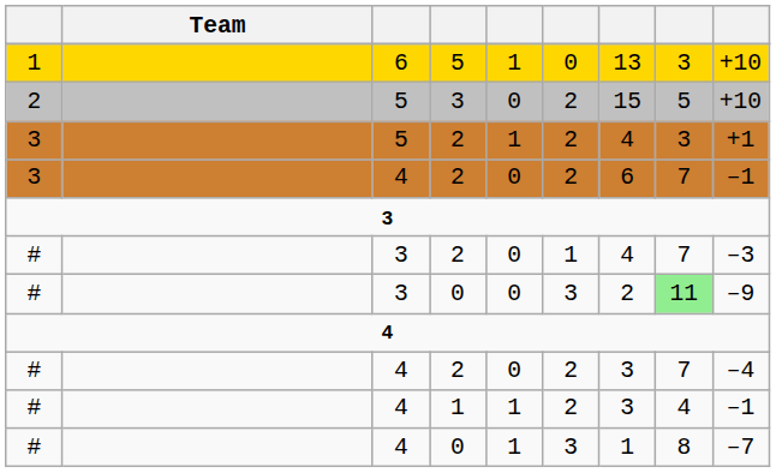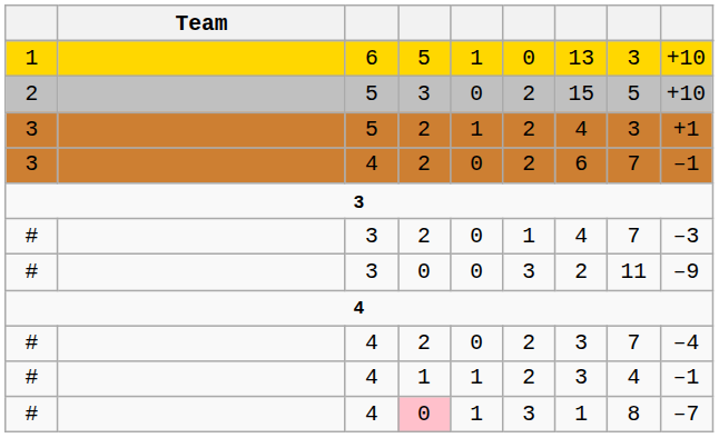row 8 | column 8: lightgreen background -> no background
row 12 | column 4: no background -> pink background
